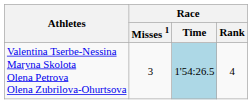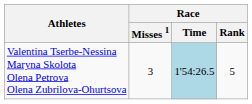row 3 | Race / Rank: 4 -> 5
